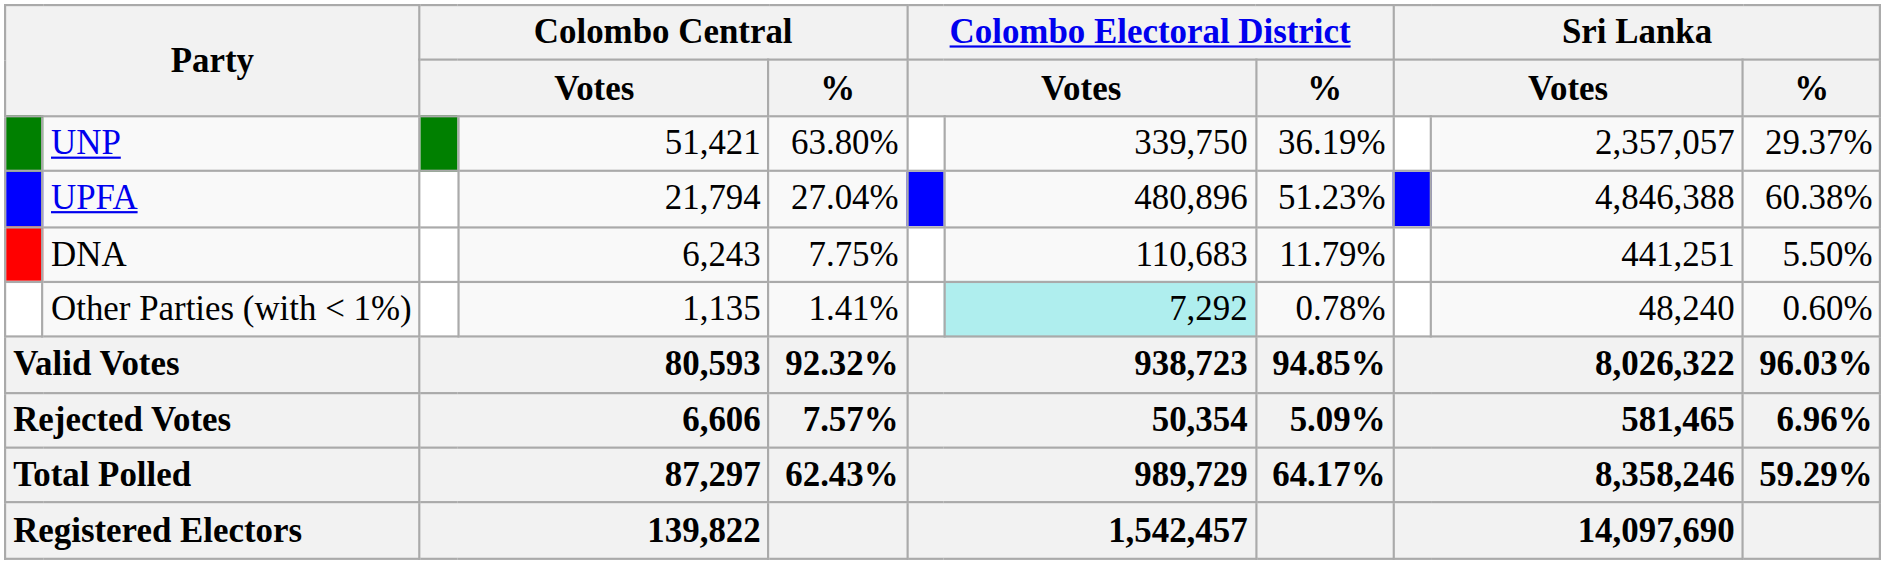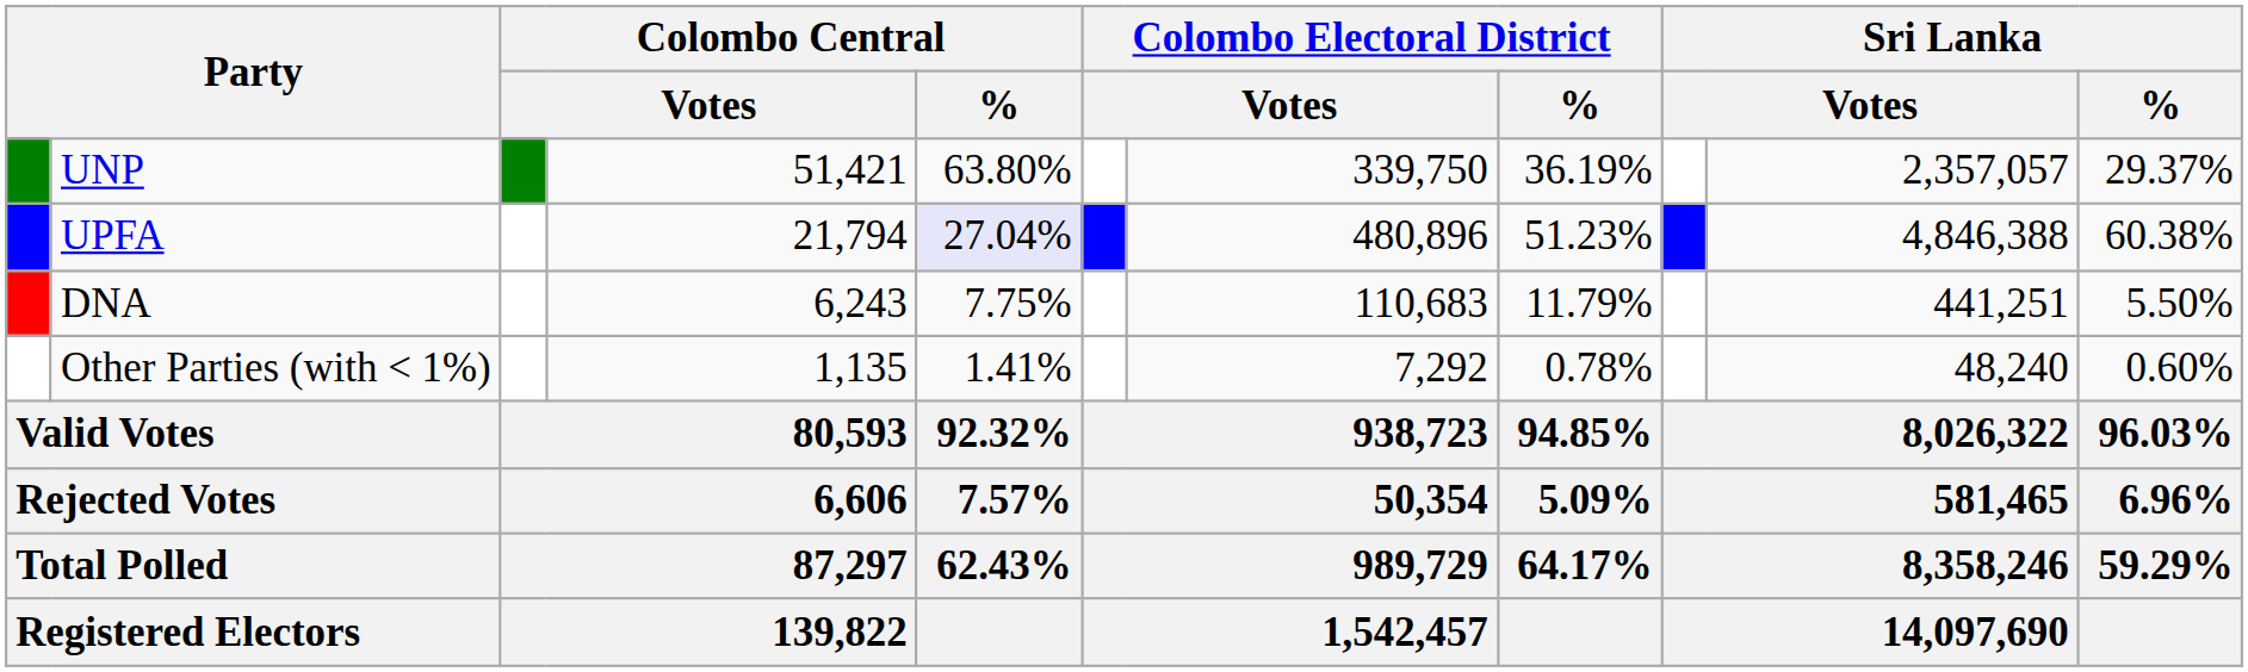UPFA | Colombo Central / %: no background -> lavender background
Other Parties (with < 1%) | column 7: paleturquoise background -> no background
